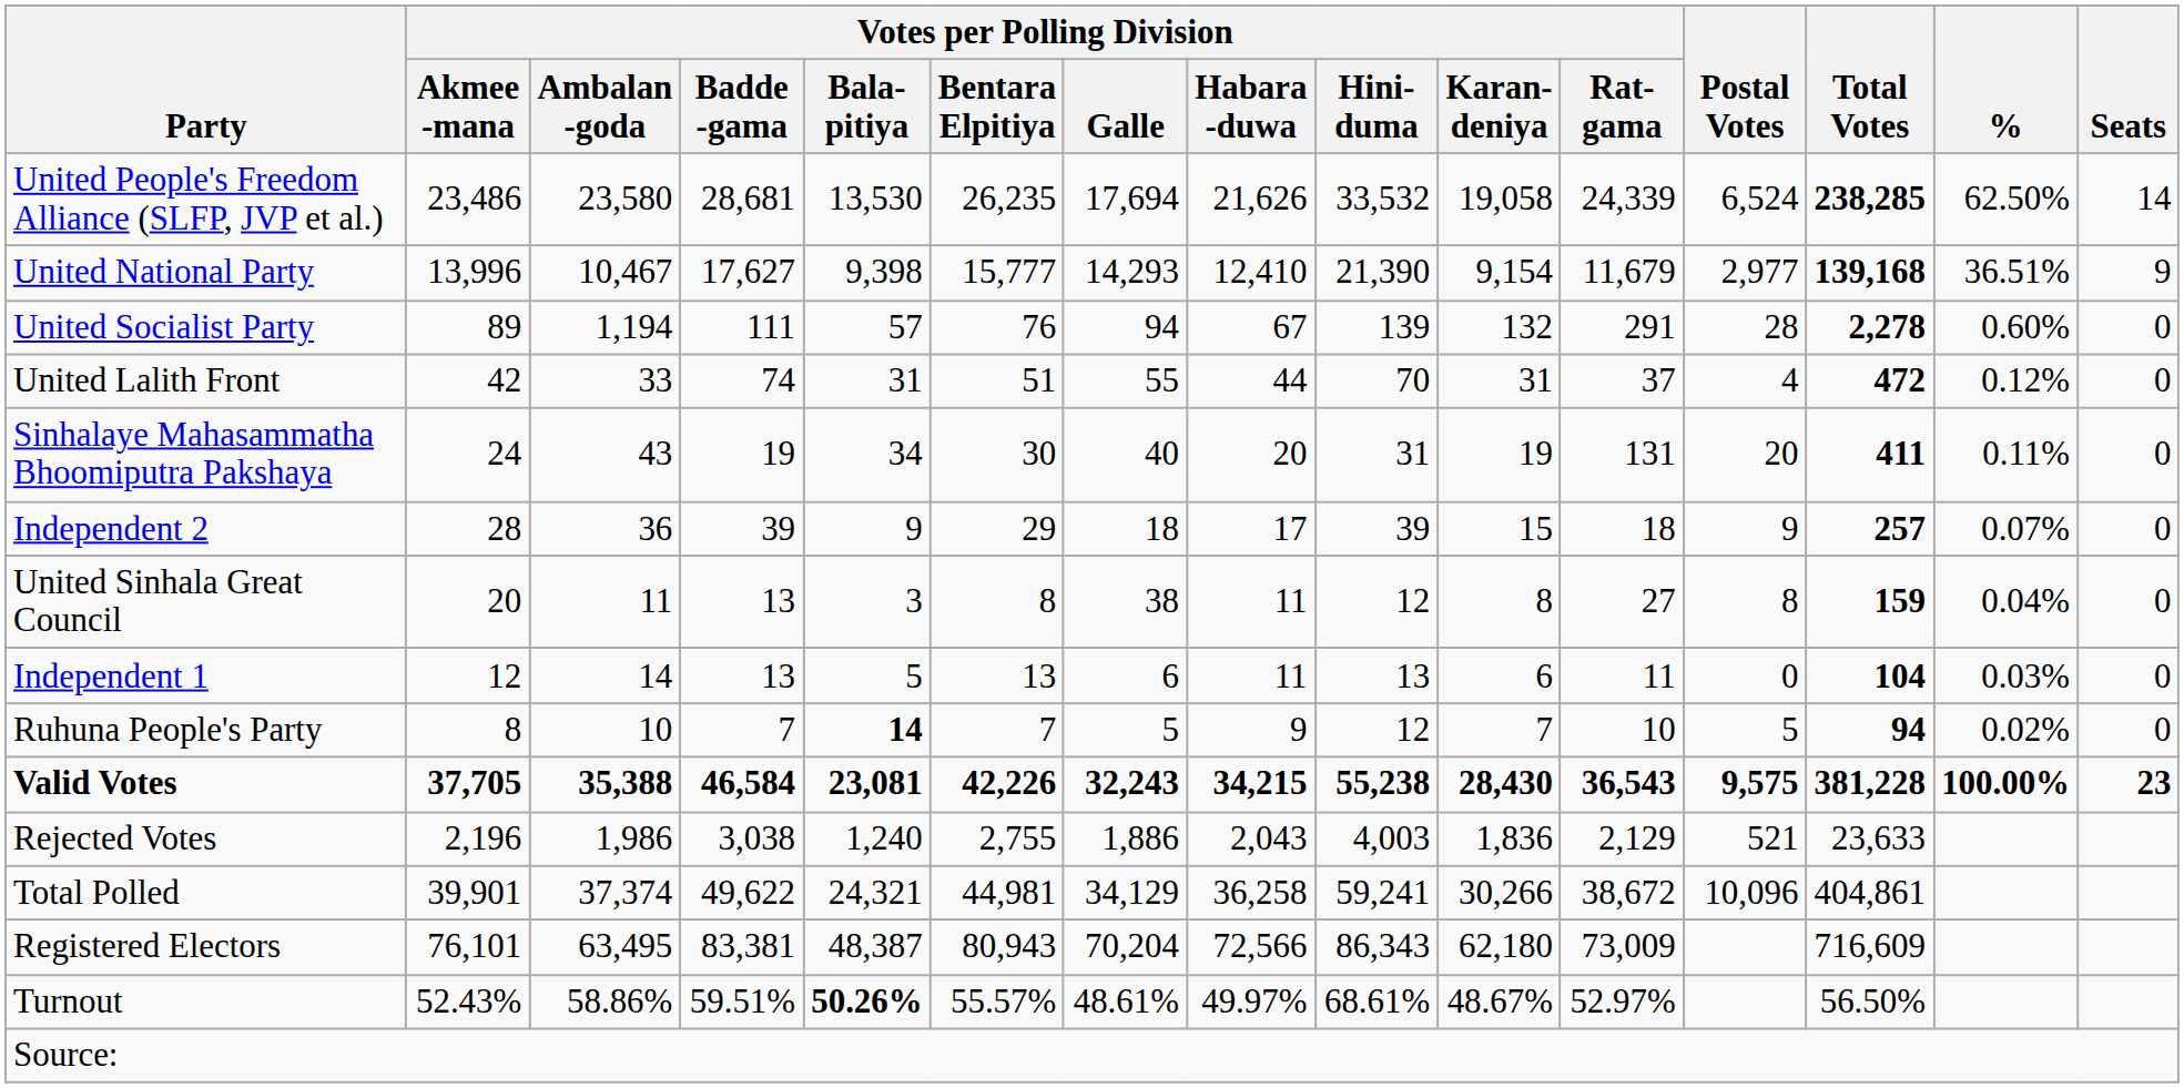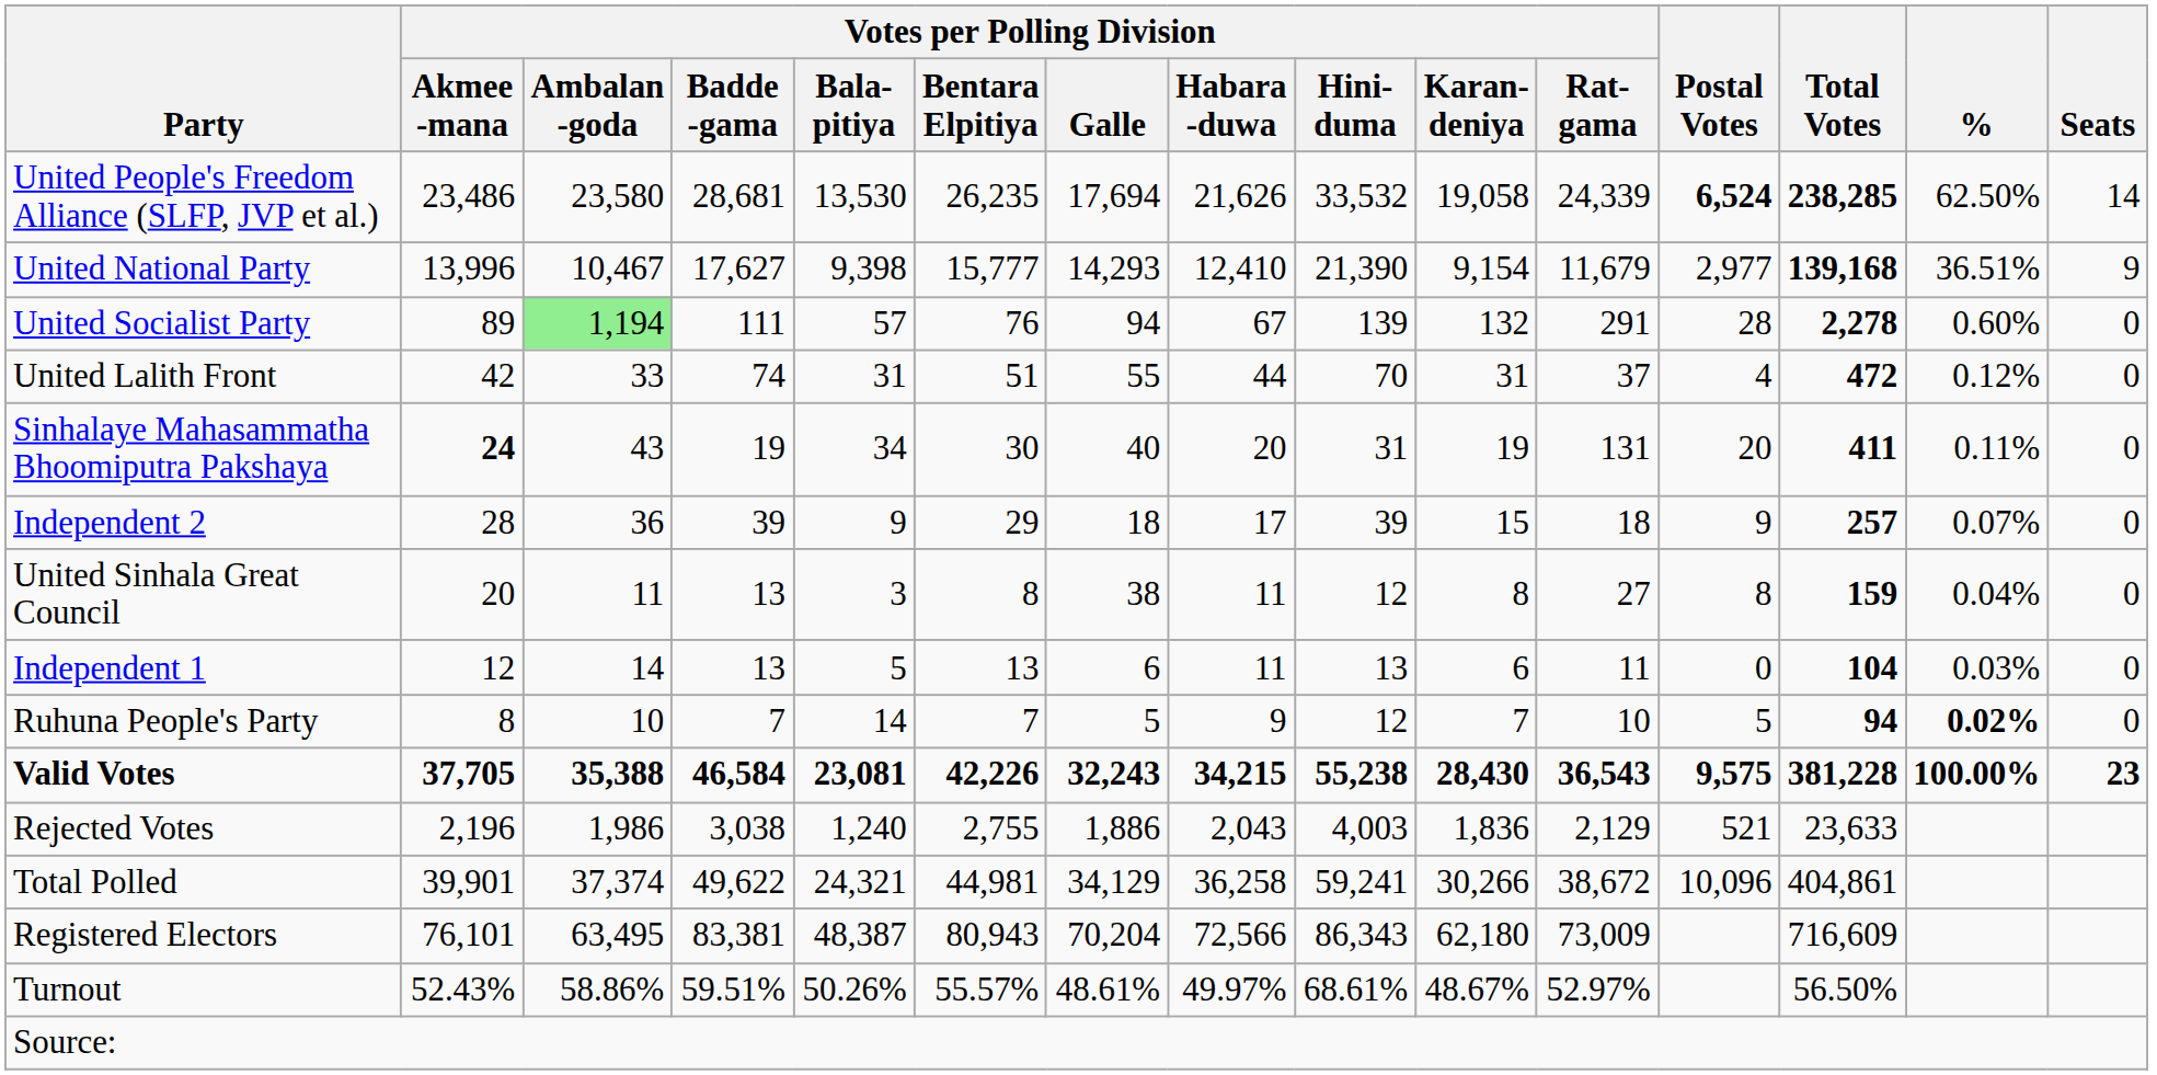United People's Freedom Alliance (SLFP, JVP et al.) | Postal Votes: normal -> bold
United Socialist Party | Votes per Polling Division / Ambalan -goda: no background -> lightgreen background
Sinhalaye Mahasammatha Bhoomiputra Pakshaya | Votes per Polling Division / Akmee -mana: normal -> bold
Ruhuna People's Party | Votes per Polling Division / Bala- pitiya: bold -> normal
Ruhuna People's Party | %: normal -> bold
Turnout | Votes per Polling Division / Bala- pitiya: bold -> normal
